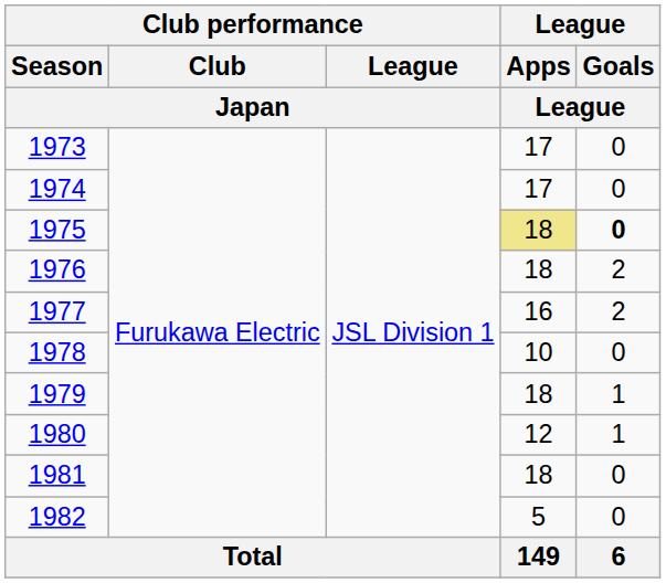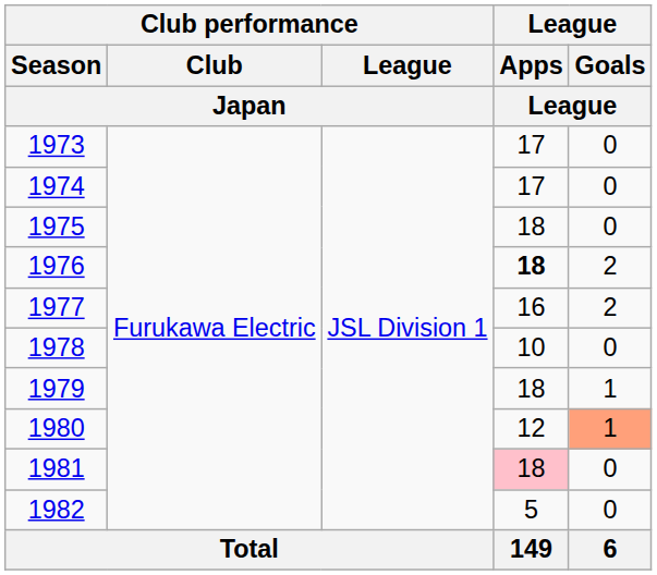1975 | League / Apps / League: khaki background -> no background
1975 | League / Goals / League: bold -> normal
1976 | League / Apps / League: normal -> bold
1980 | League / Goals / League: no background -> lightsalmon background
1981 | League / Apps / League: no background -> pink background
